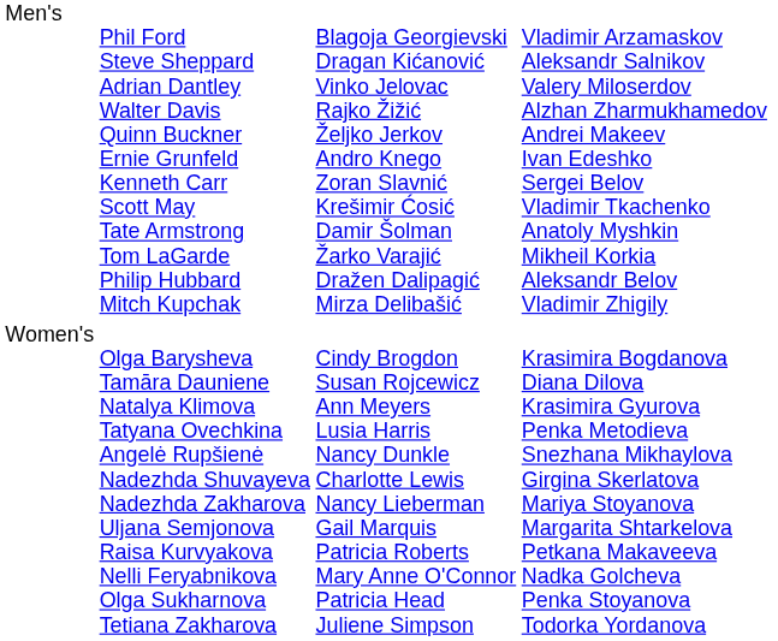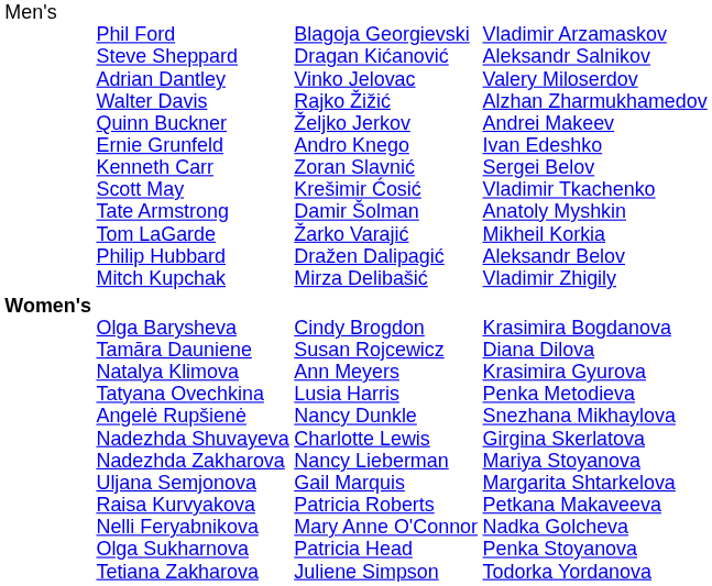Women's | column 1: normal -> bold
